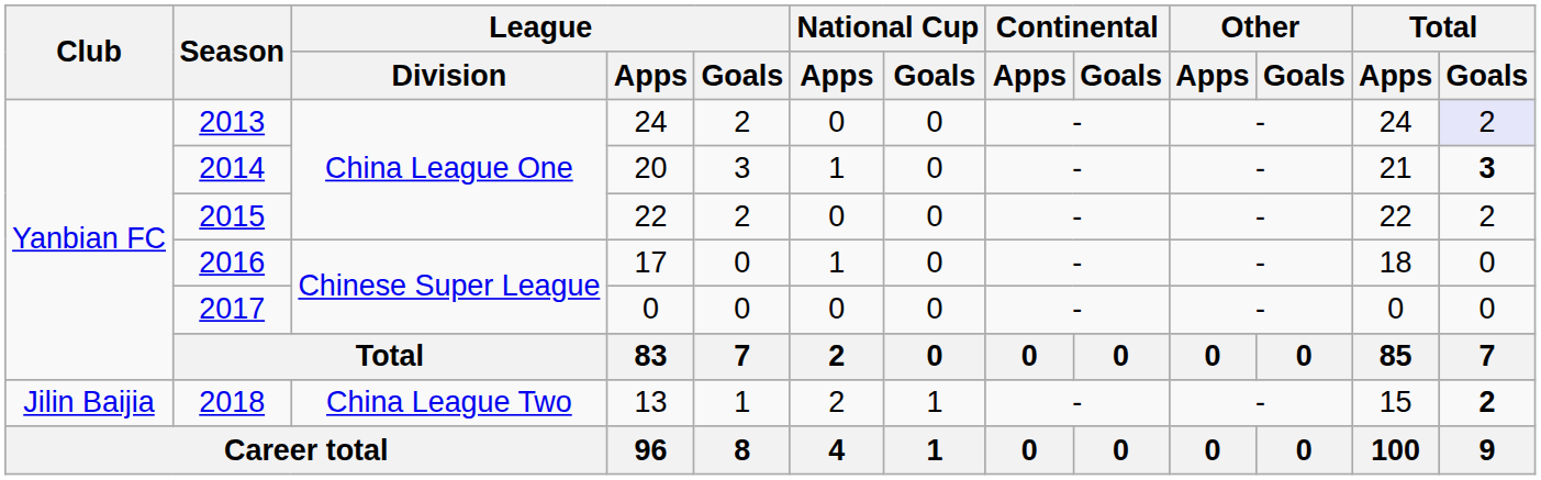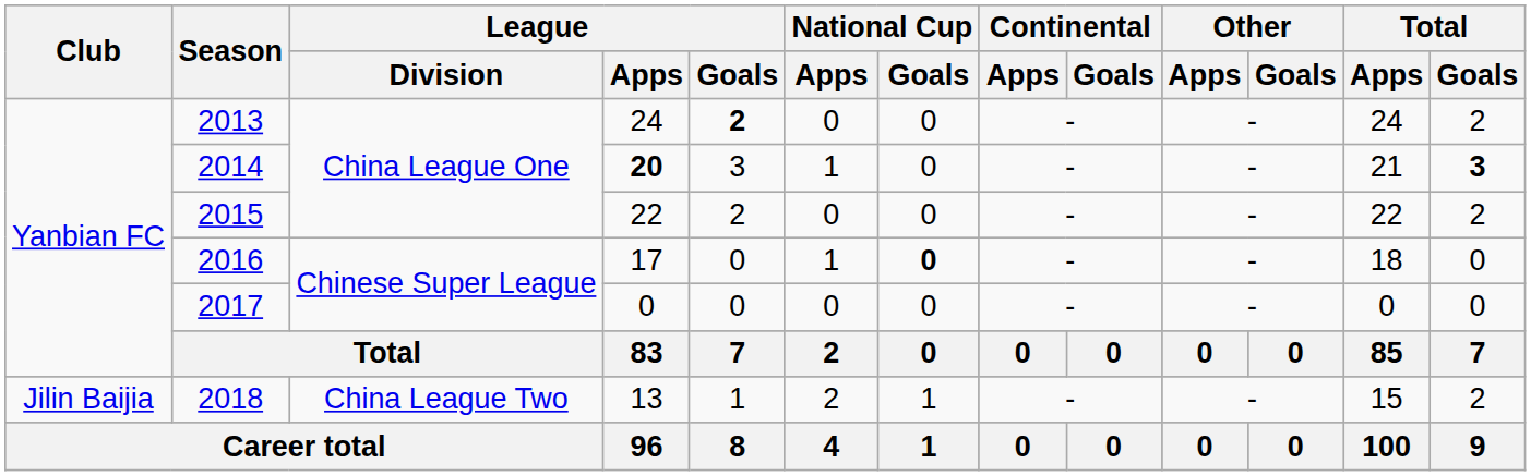2013 | League / Goals: normal -> bold
2013 | Total / Goals: lavender background -> no background
2014 | League / Apps: normal -> bold
2016 | National Cup / Goals: normal -> bold
2018 | Total / Goals: bold -> normal
